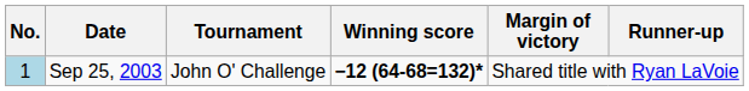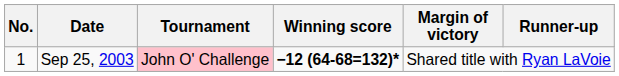Sep 25, 2003 | No.: lightblue background -> no background
Sep 25, 2003 | Tournament: no background -> pink background
